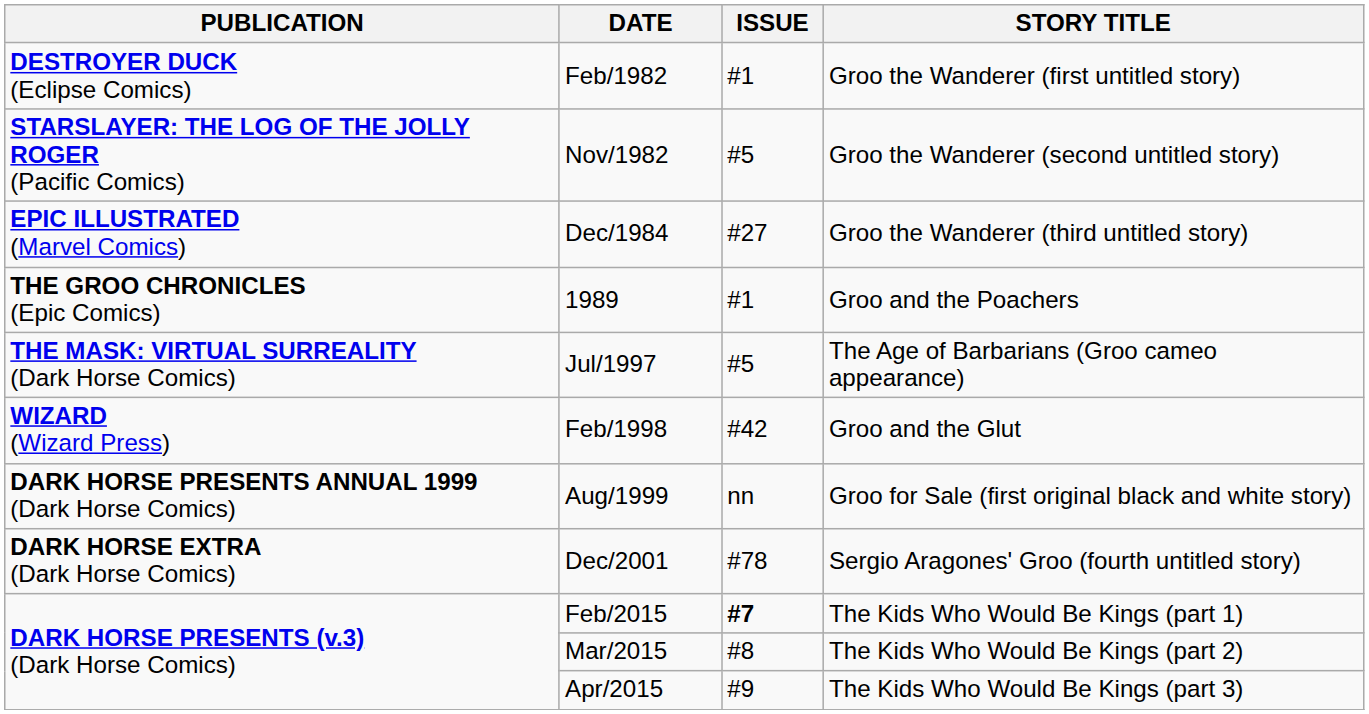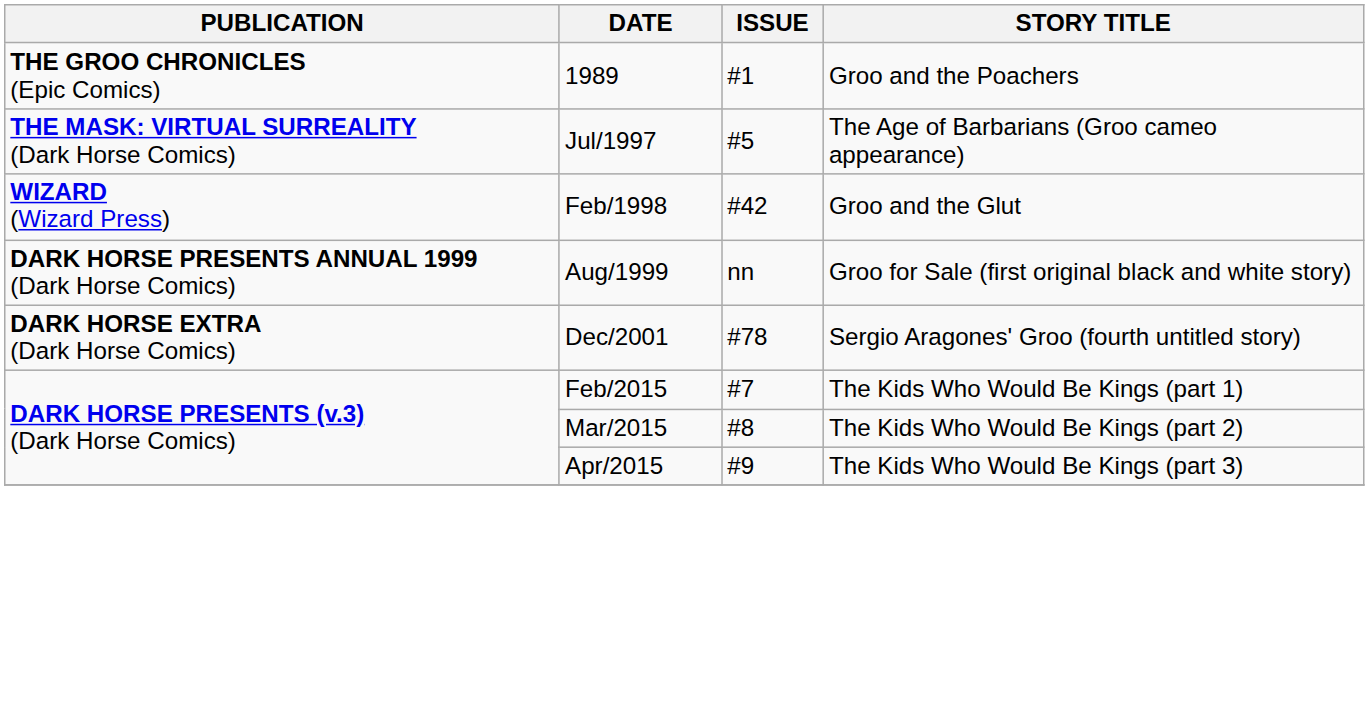- row: DESTROYER DUCK (Eclipse Comics) | Feb/1982 | #1 | Groo the Wanderer (first untitled story)
- row: STARSLAYER: THE LOG OF THE JOLLY ROGER (Pacific Comics) | Nov/1982 | #5 | Groo the Wanderer (second untitled story)
- row: EPIC ILLUSTRATED (Marvel Comics) | Dec/1984 | #27 | Groo the Wanderer (third untitled story)
Feb/2015 | ISSUE: bold -> normal
